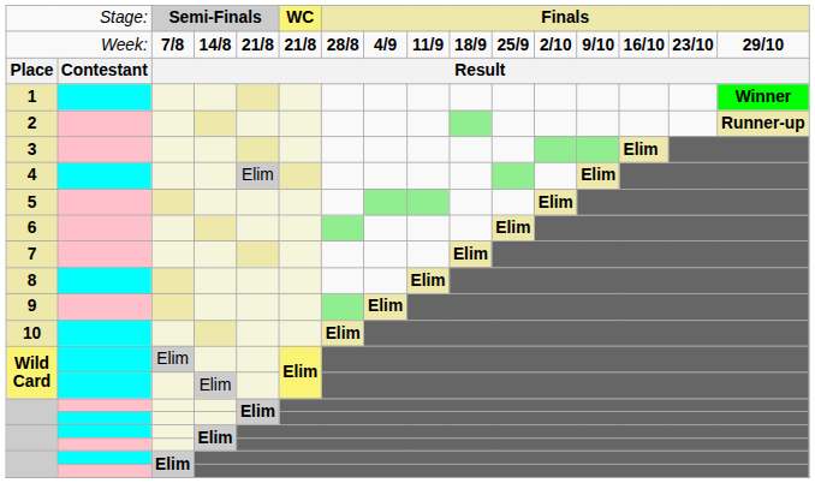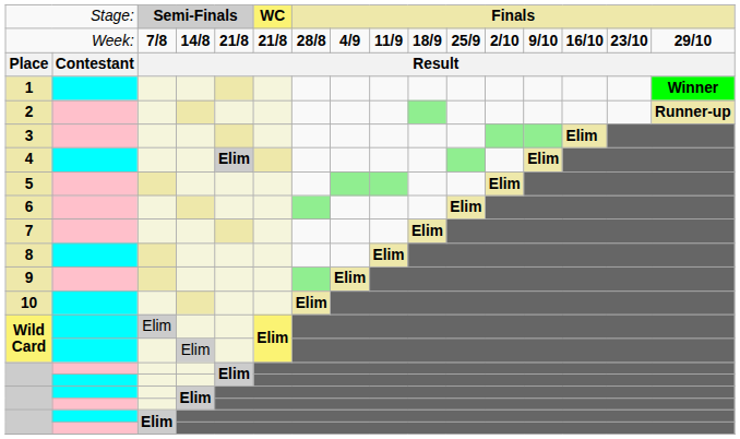4 | column 5: normal -> bold
